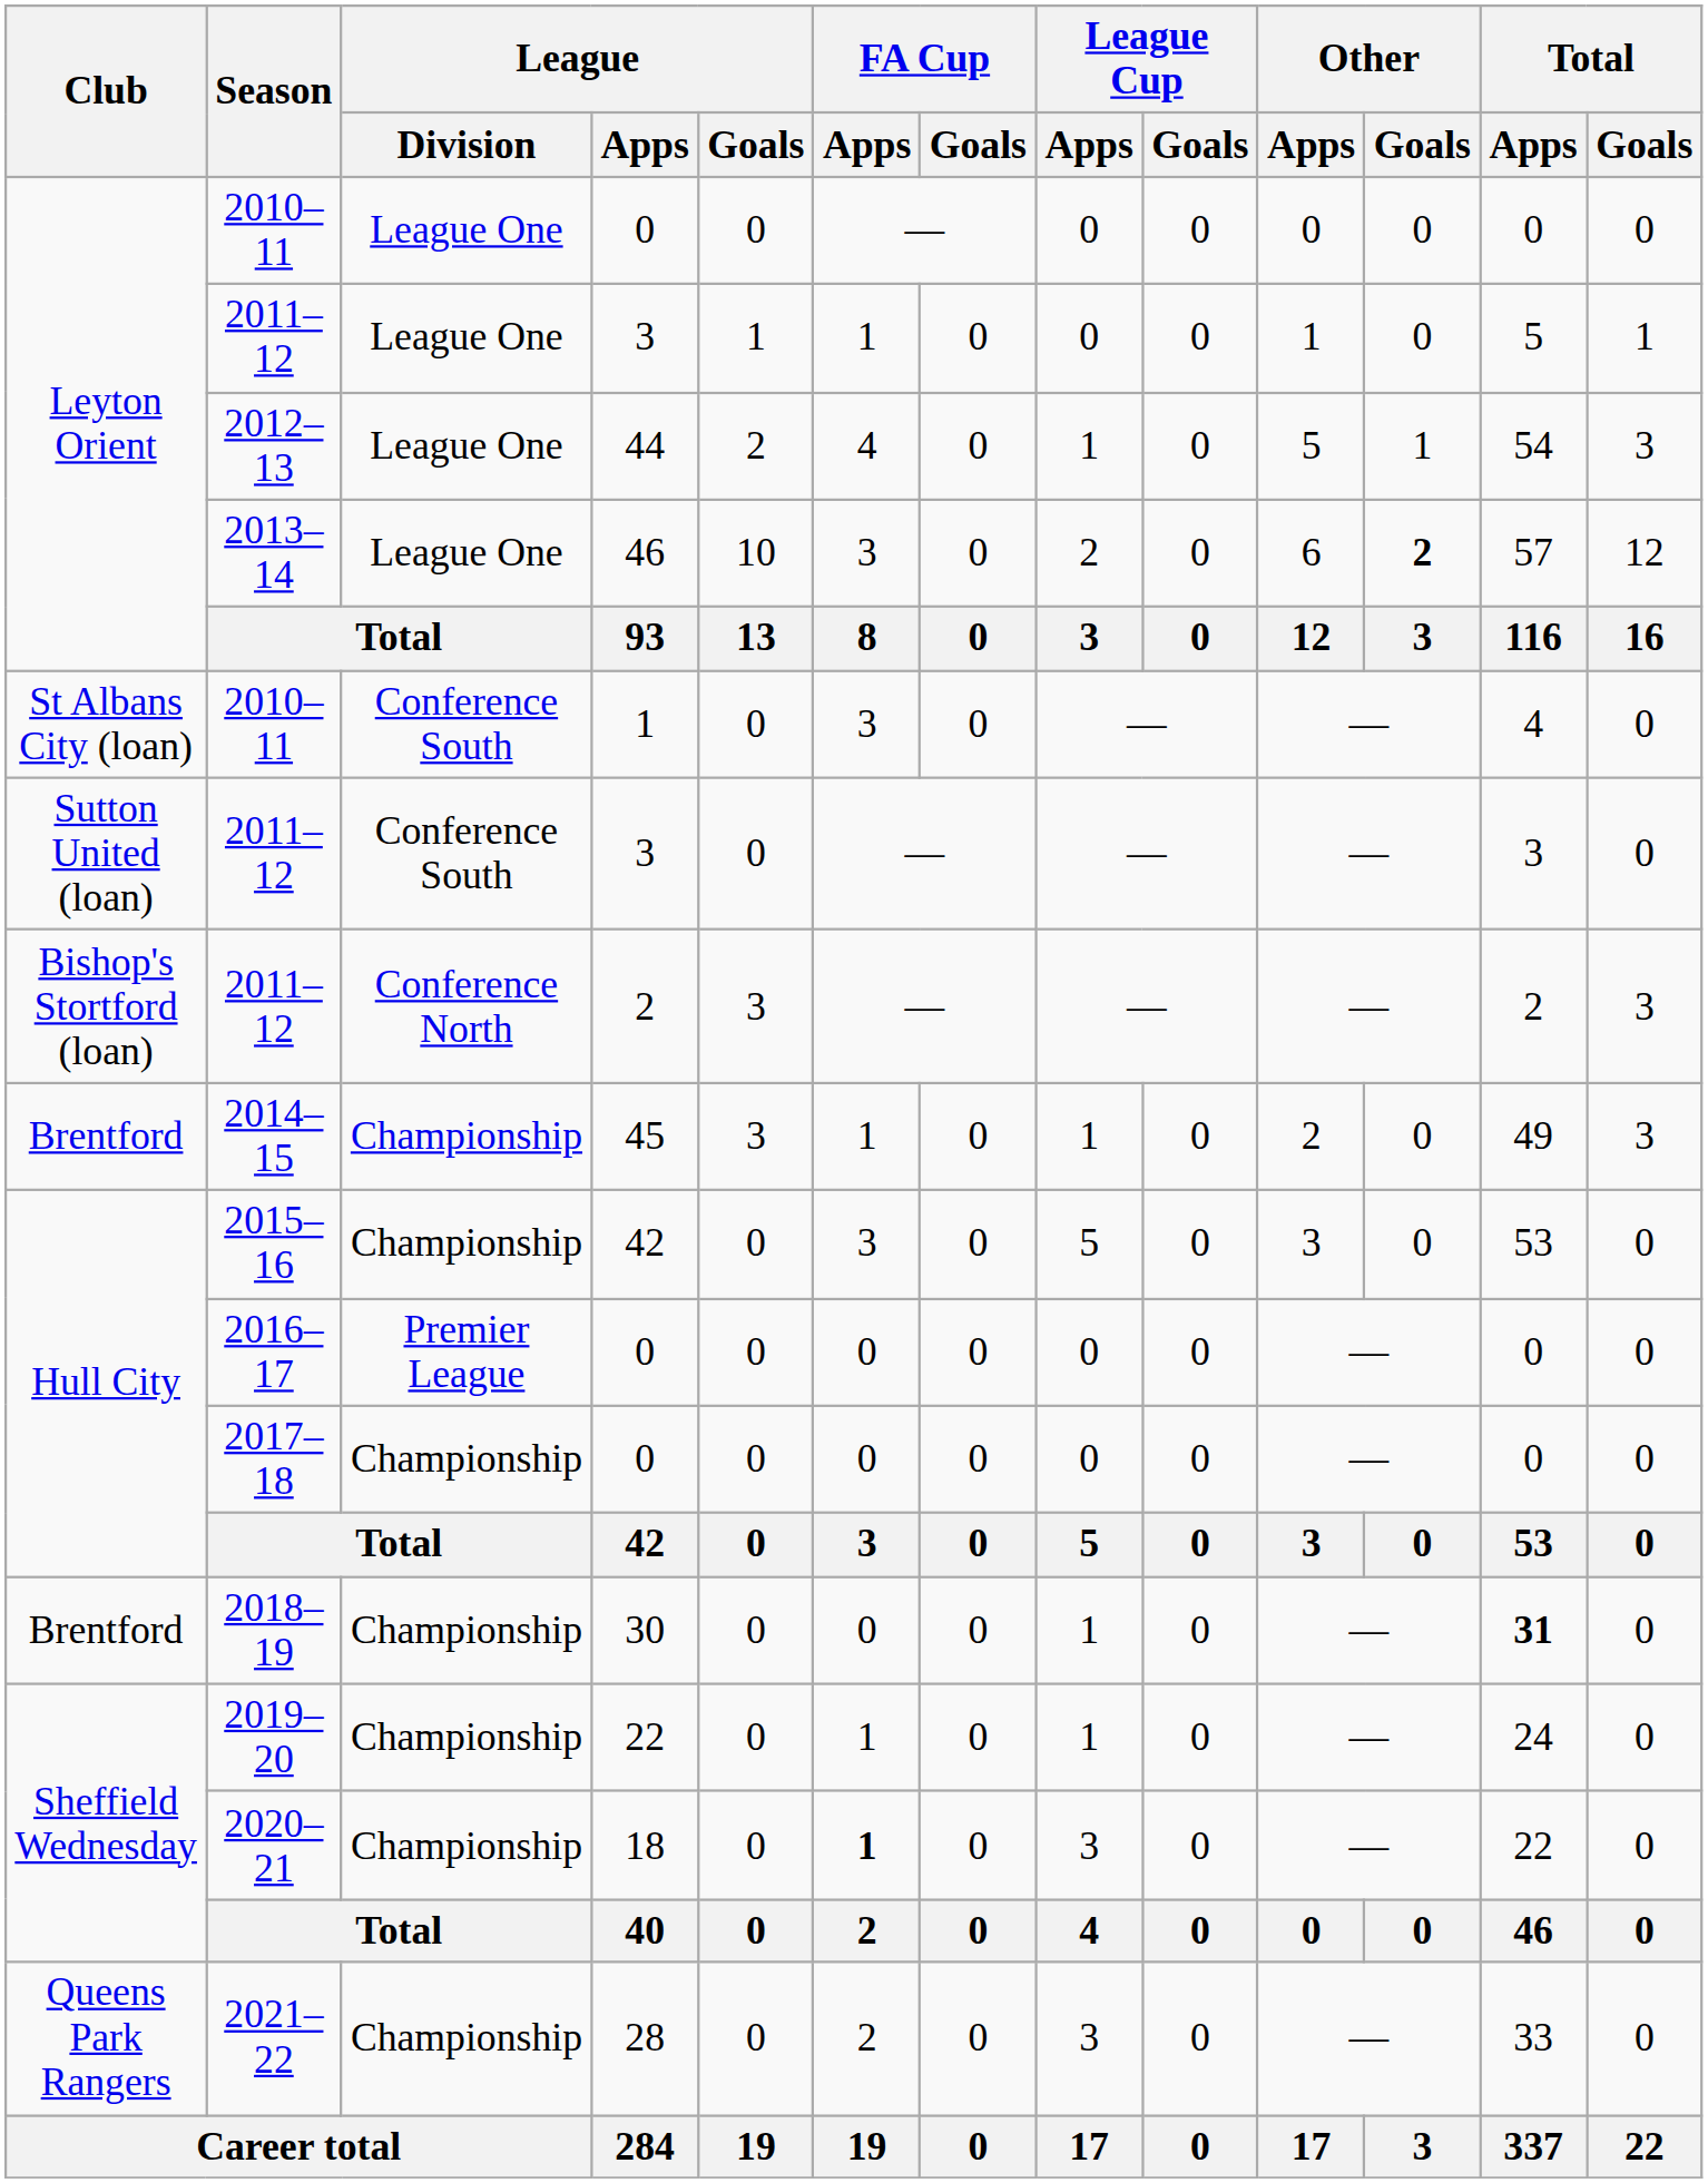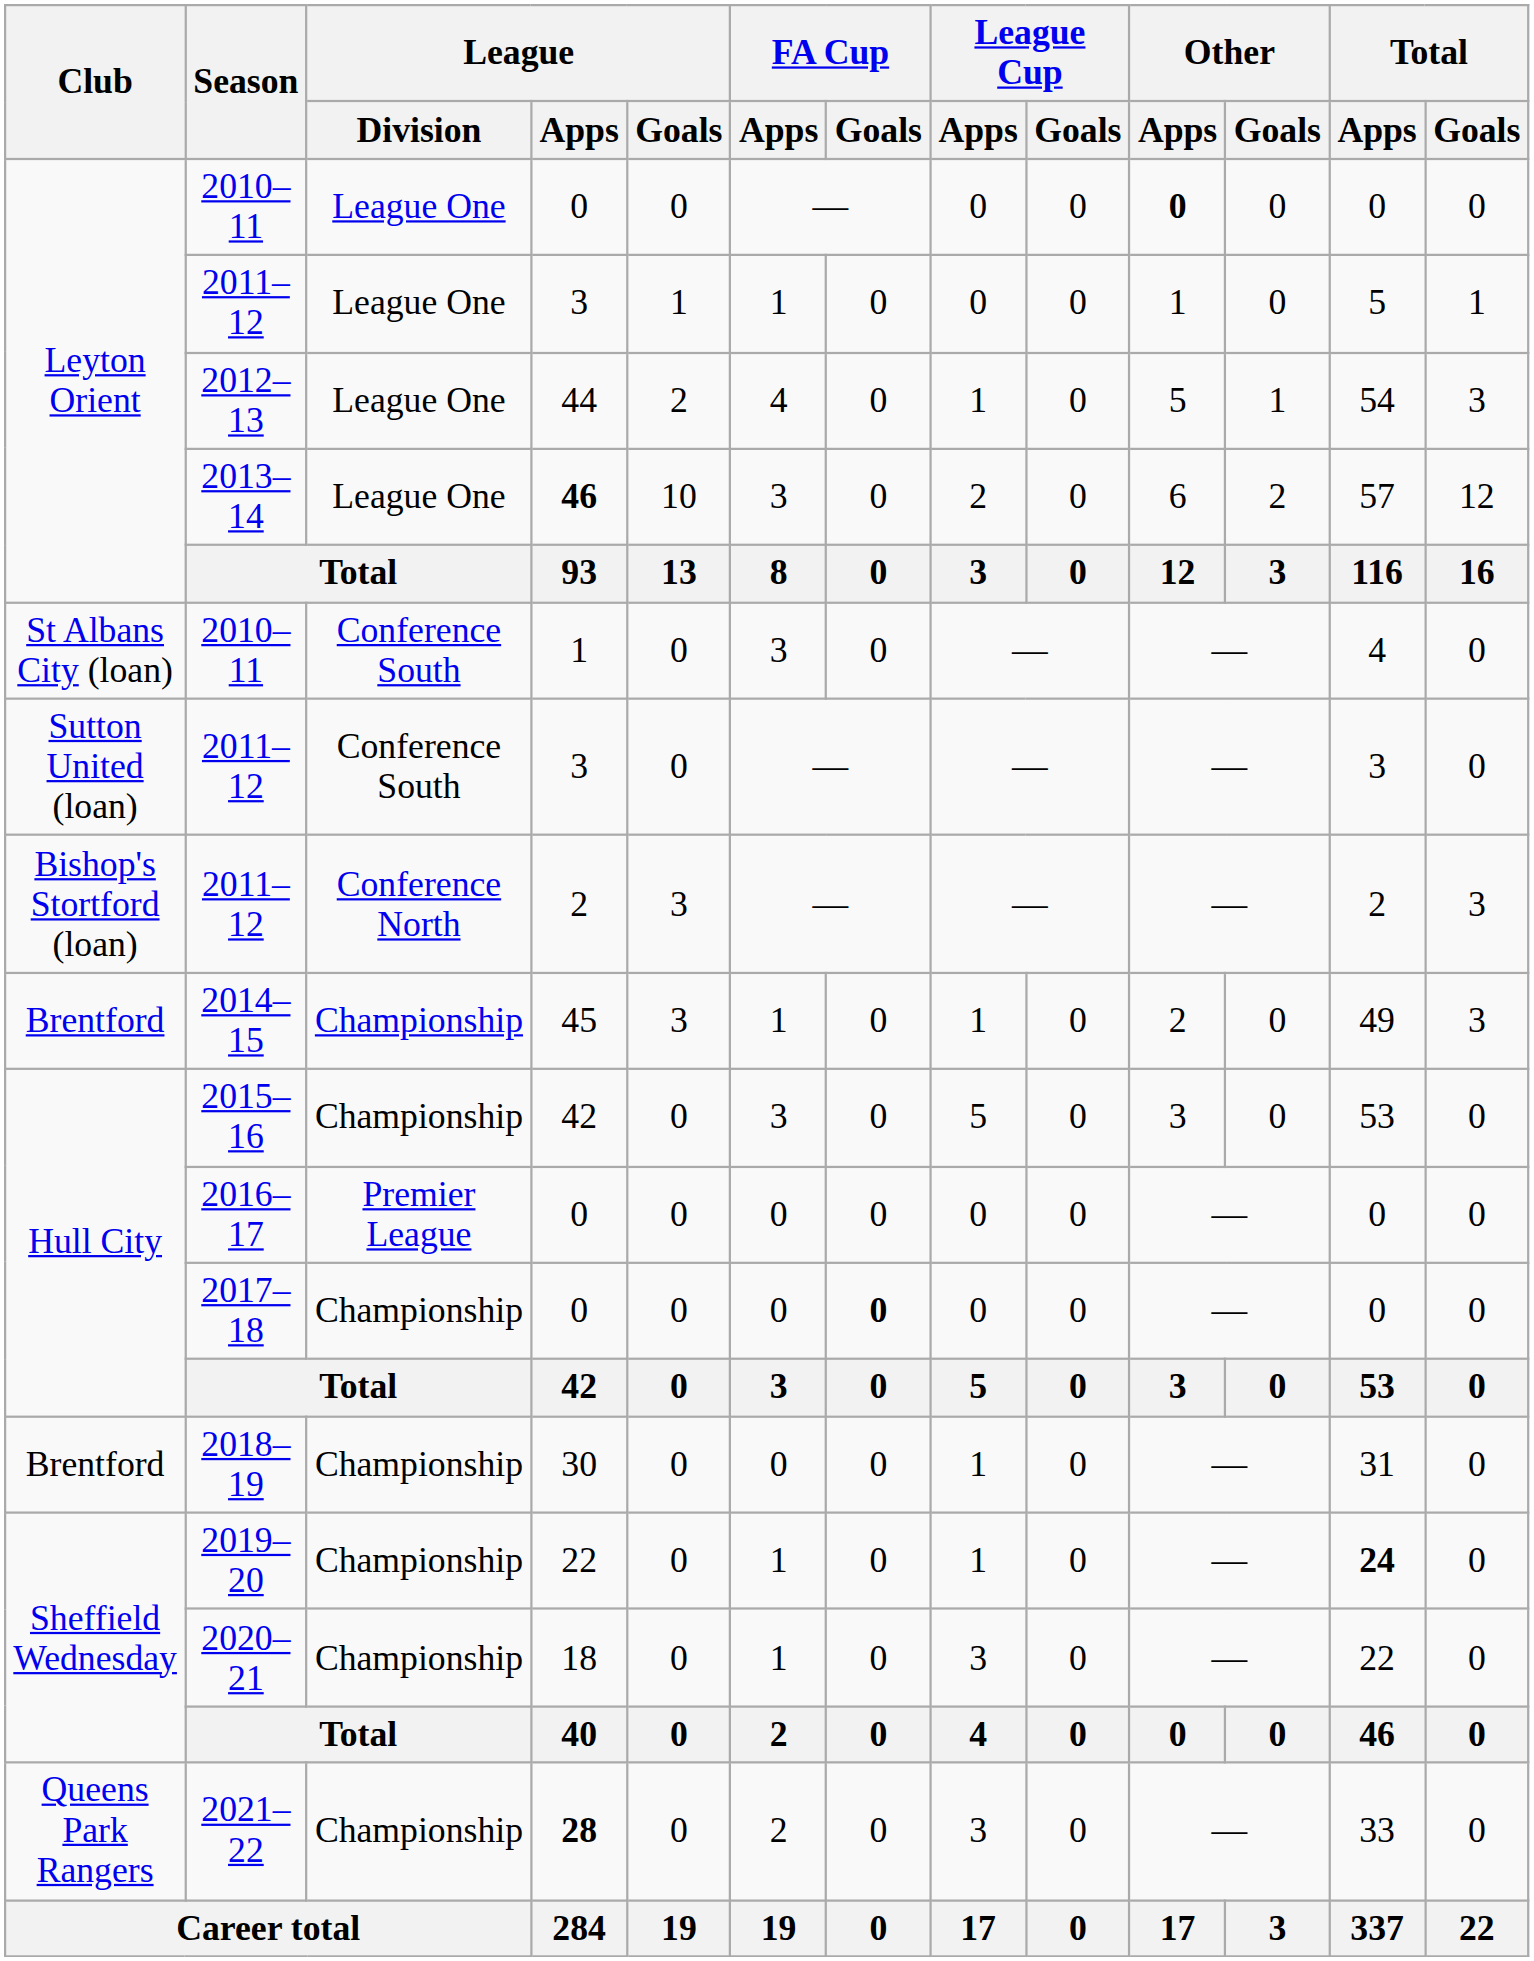Leyton Orient / 2010–11 | Other / Apps: normal -> bold
2013–14 | League / Apps: normal -> bold
2013–14 | Other / Goals: bold -> normal
2017–18 | FA Cup / Goals: normal -> bold
2018–19 | Total / Apps: bold -> normal
2019–20 | Total / Apps: normal -> bold
2020–21 | FA Cup / Apps: bold -> normal
2021–22 | League / Apps: normal -> bold
